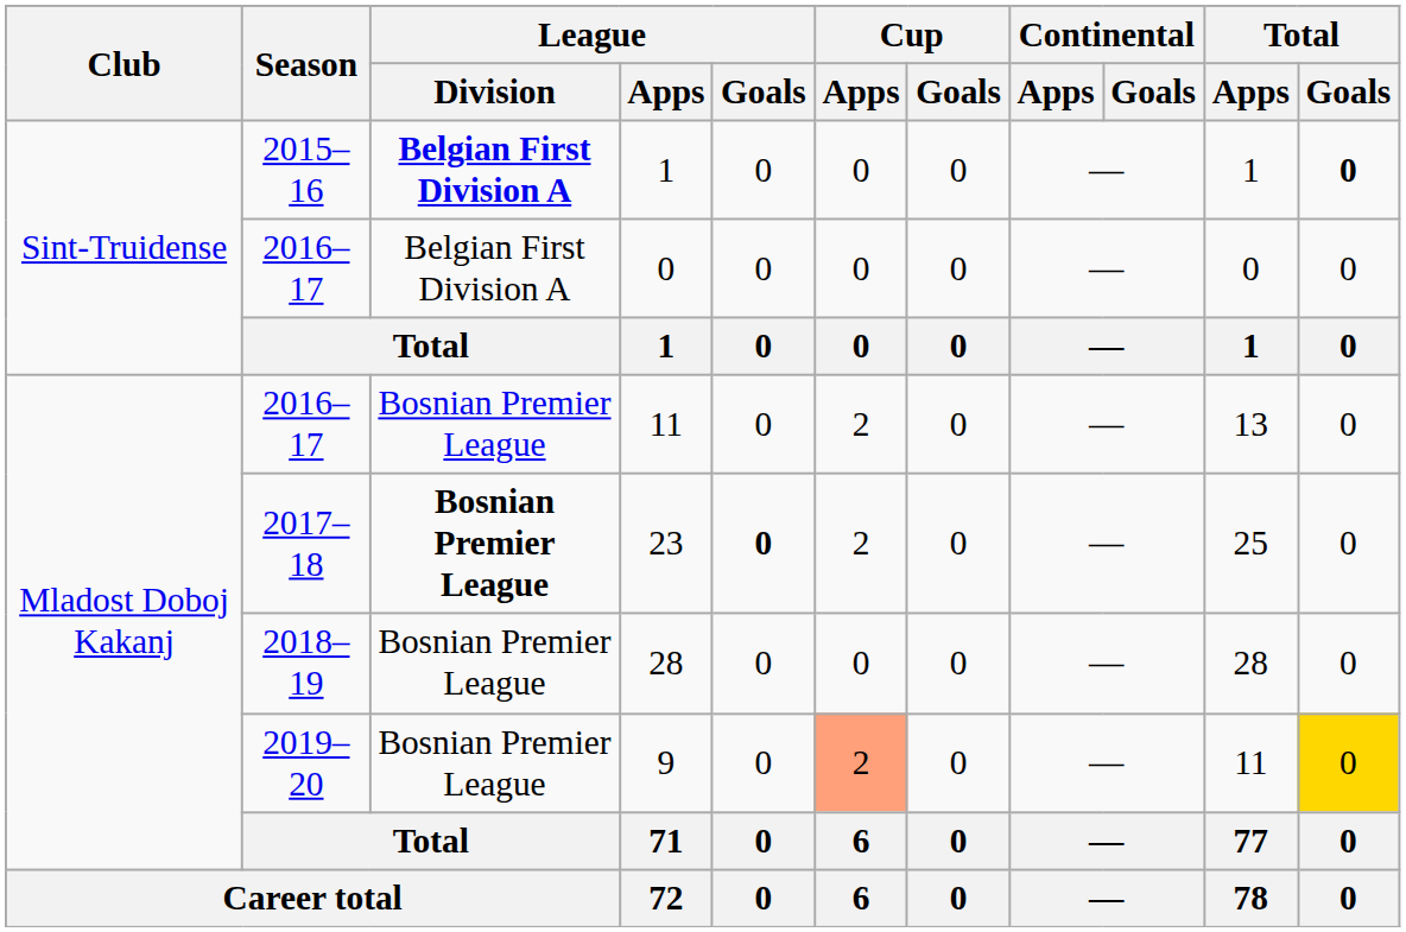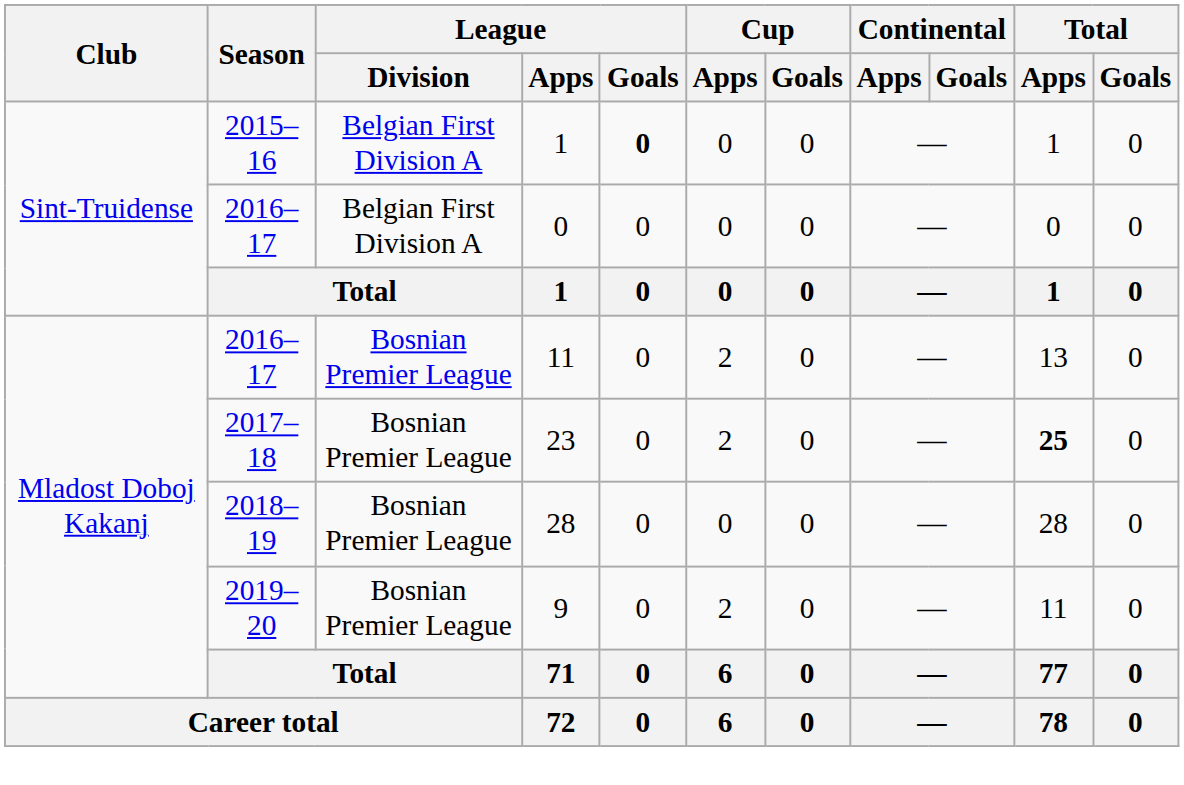2015–16 / 1 | League / Division: bold -> normal
2015–16 / 1 | League / Goals: normal -> bold
2015–16 / 1 | Total / Goals: bold -> normal
23 | League / Division: bold -> normal
23 | League / Goals: bold -> normal
23 | Total / Apps: normal -> bold
9 | Cup / Apps: lightsalmon background -> no background
9 | Total / Goals: gold background -> no background
